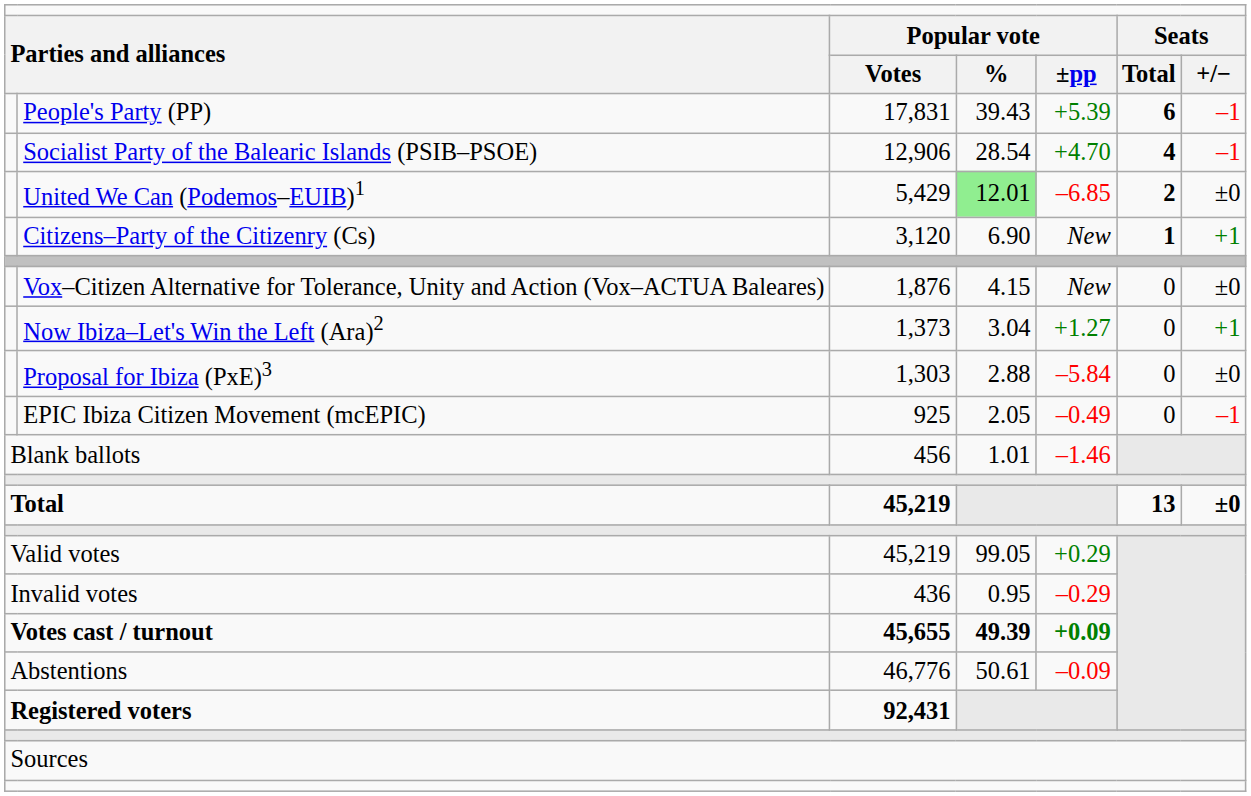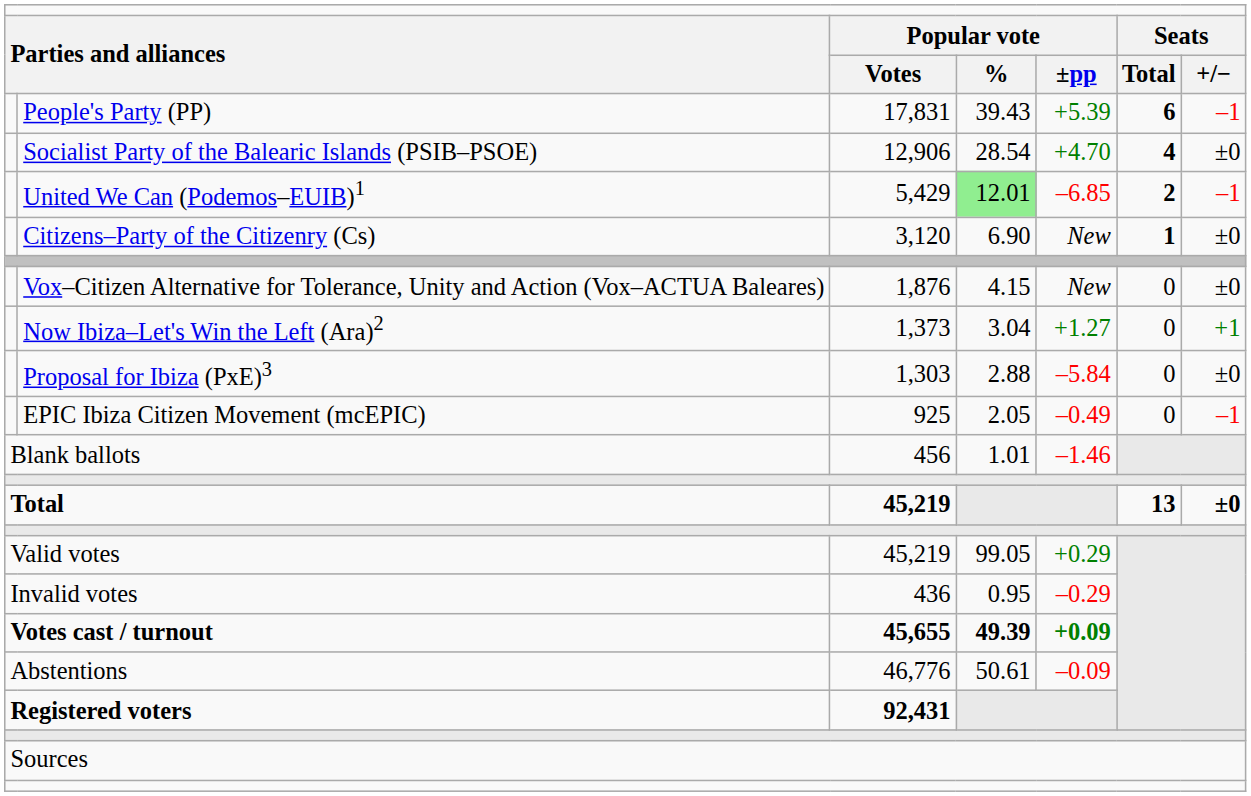Socialist Party of the Balearic Islands (PSIB–PSOE) | column 7: –1 -> ±0
United We Can (Podemos–EUIB)1 | column 7: ±0 -> –1
Citizens–Party of the Citizenry (Cs) | column 7: +1 -> ±0
